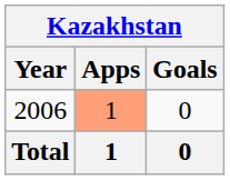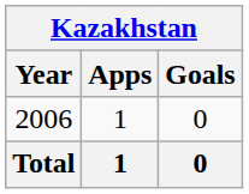2006 | Apps: lightsalmon background -> no background
